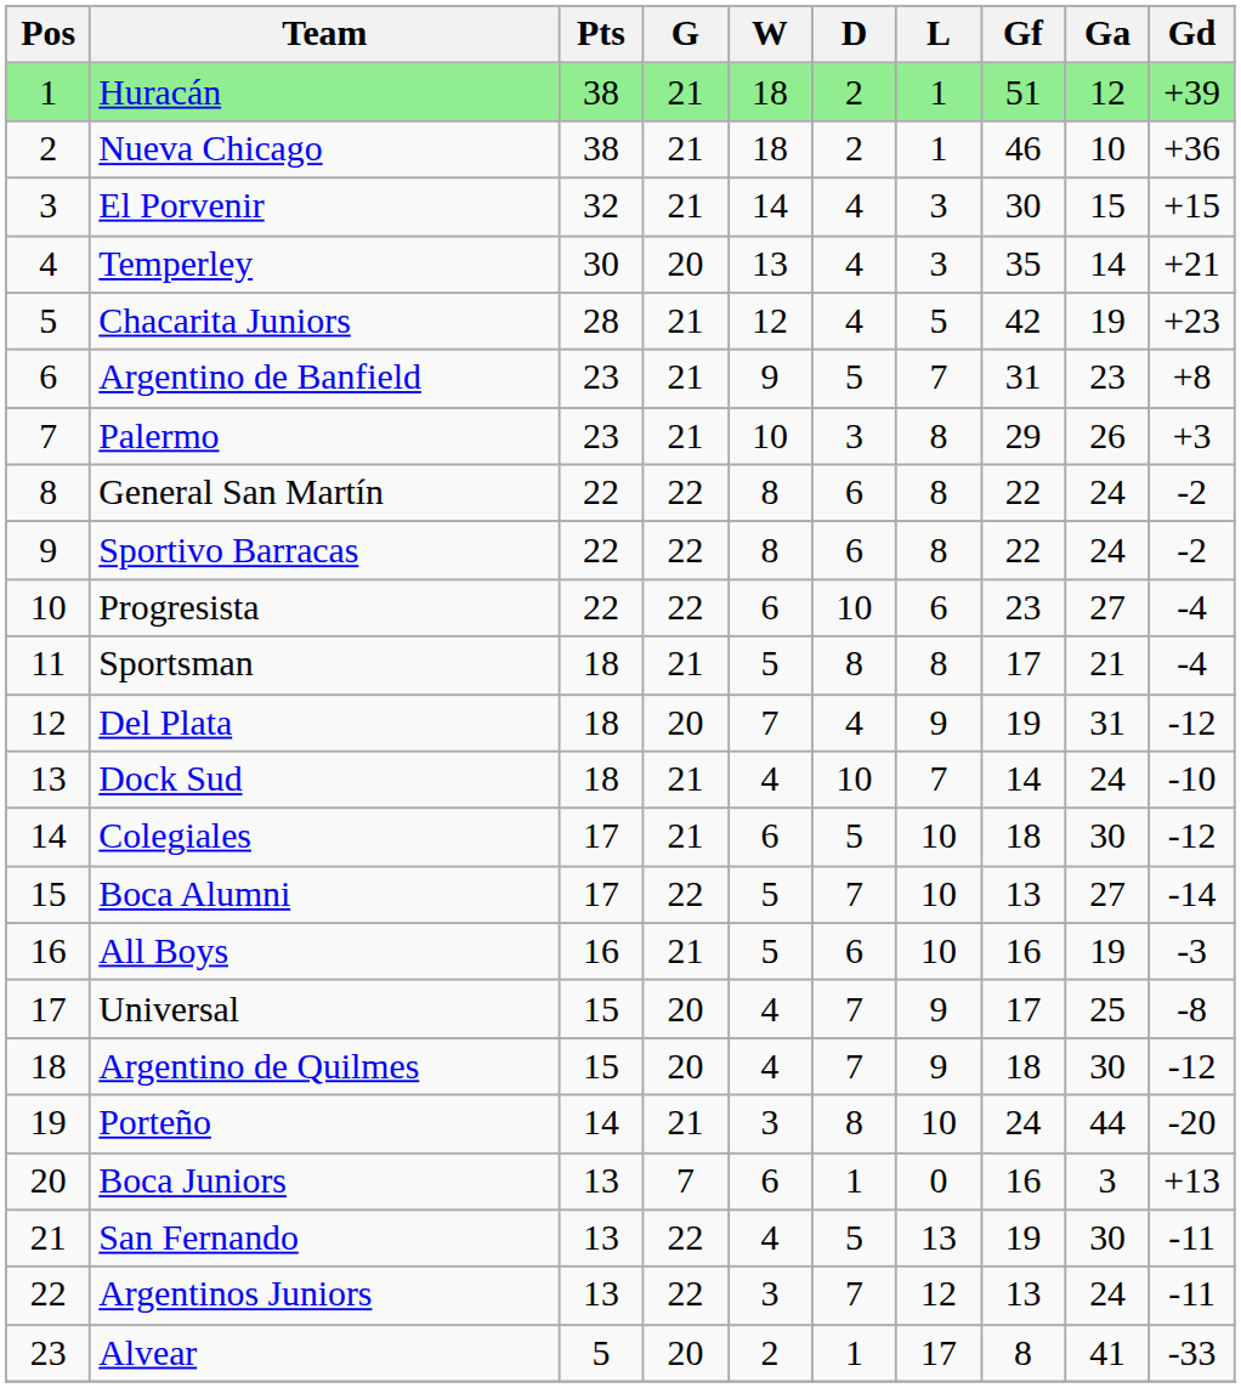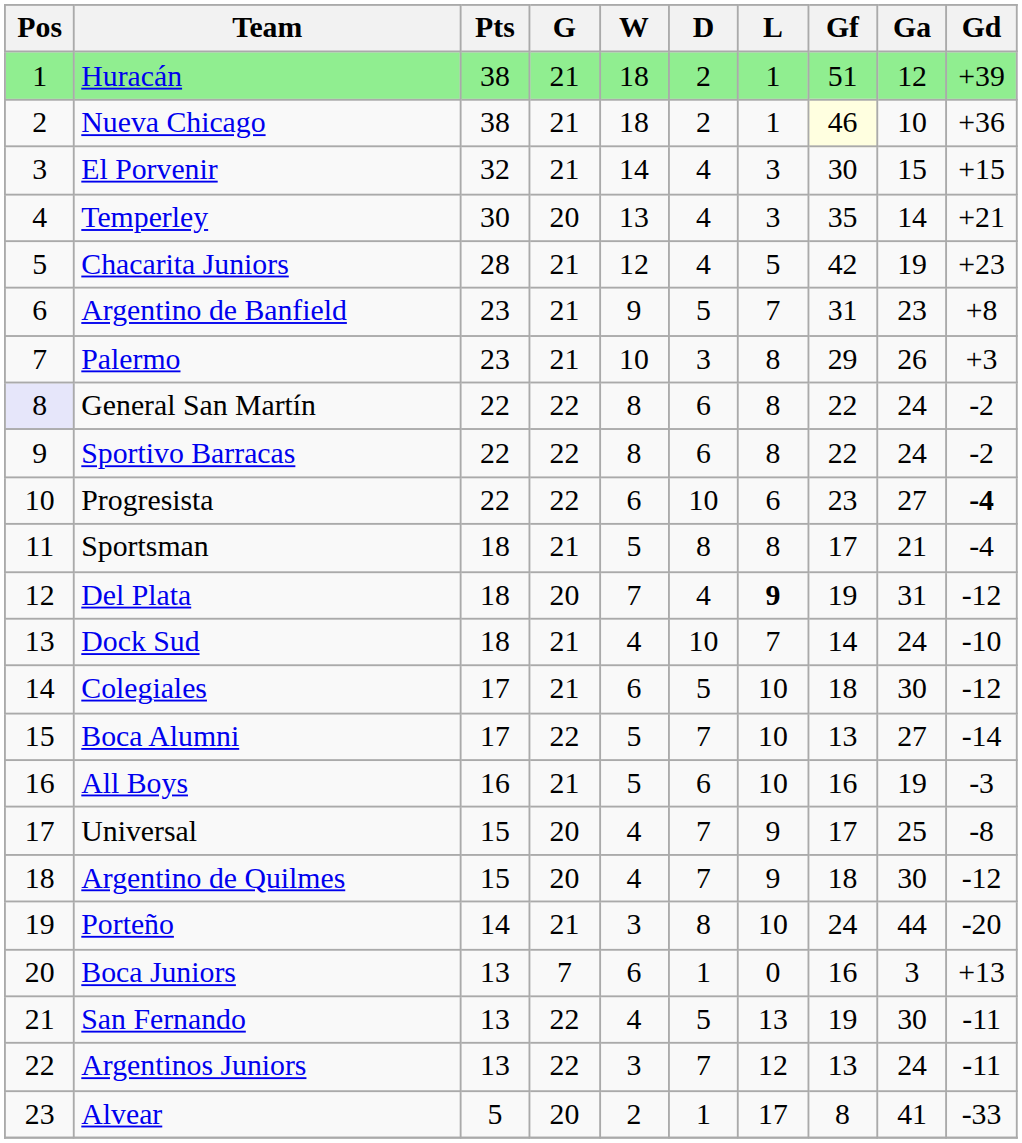Nueva Chicago | Gf: no background -> lightyellow background
General San Martín | Pos: no background -> lavender background
Progresista | Gd: normal -> bold
Del Plata | L: normal -> bold
